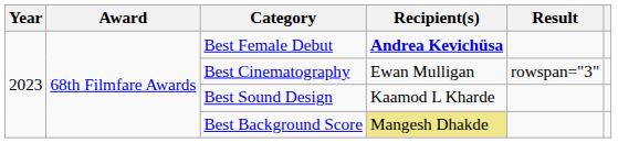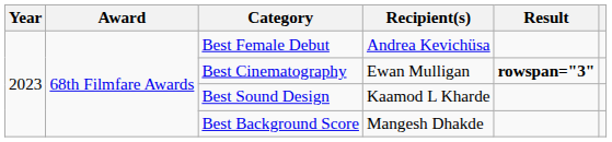Best Female Debut | Recipient(s): bold -> normal
Best Cinematography | Result: normal -> bold
Best Background Score | Recipient(s): khaki background -> no background
